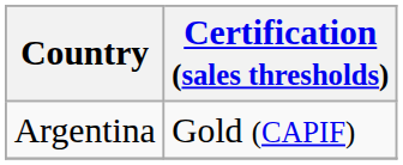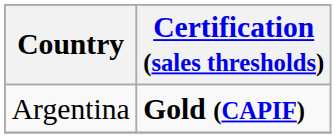Argentina | Certification (sales thresholds): normal -> bold
